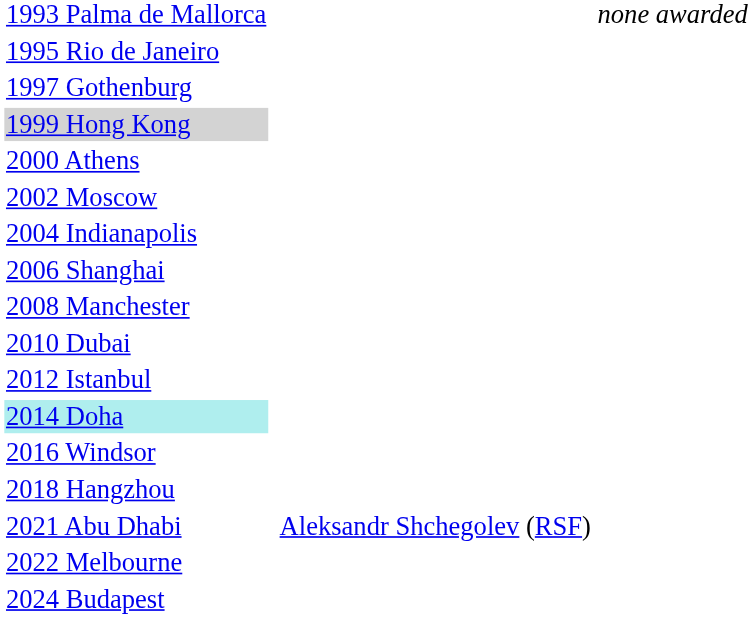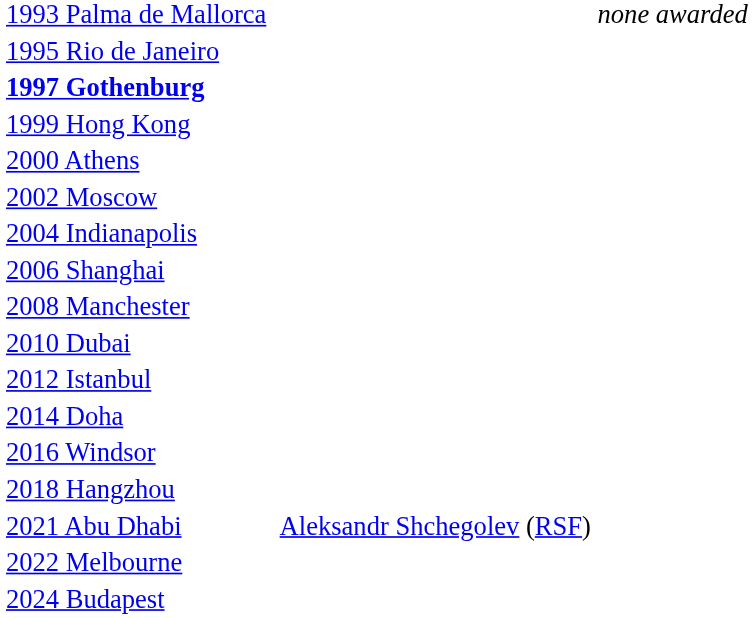1997 Gothenburg | column 1: normal -> bold
1999 Hong Kong | column 1: lightgrey background -> no background
2014 Doha | column 1: paleturquoise background -> no background
